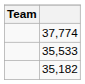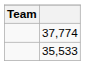- row: 35,182
